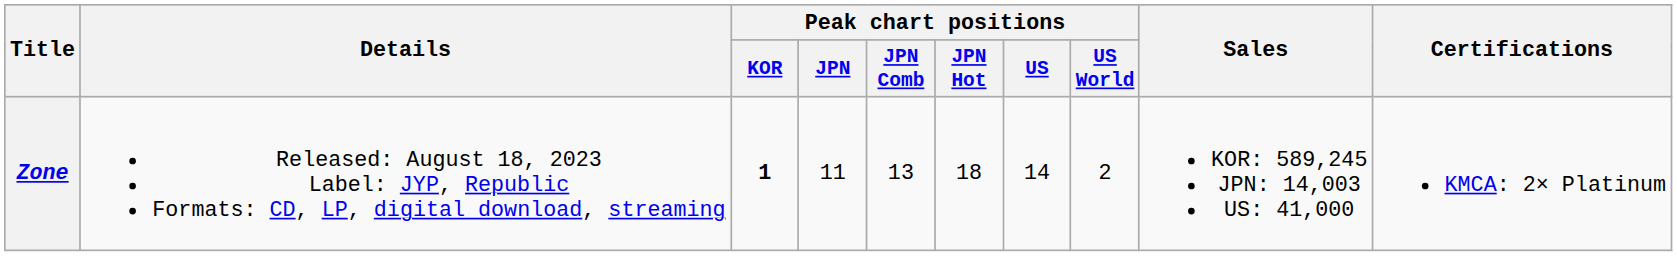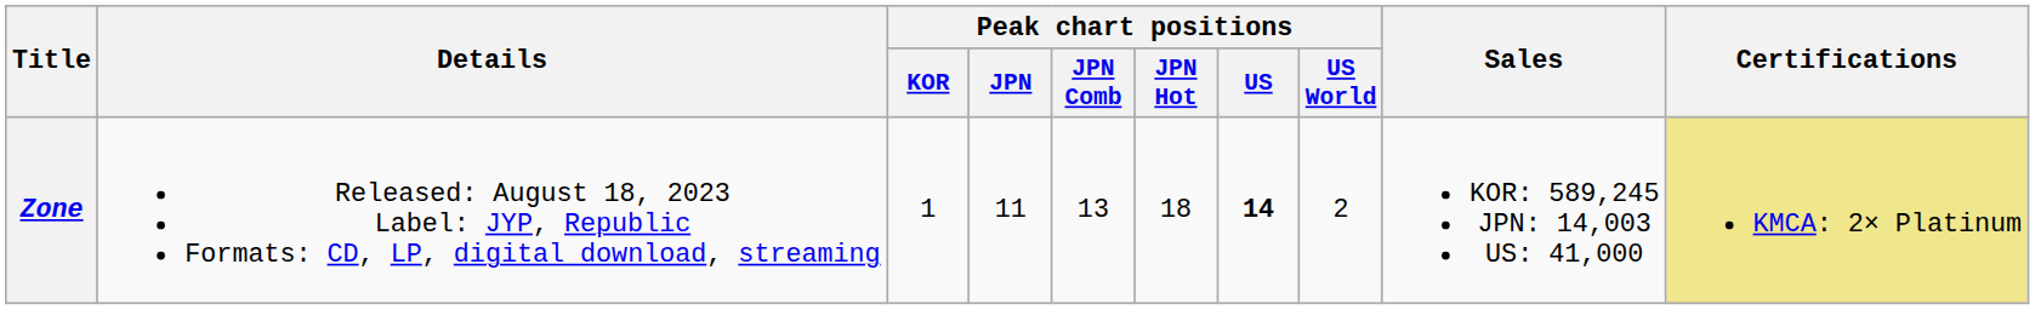Zone | Peak chart positions / KOR: bold -> normal
Zone | Peak chart positions / US: normal -> bold
Zone | Certifications: no background -> khaki background
